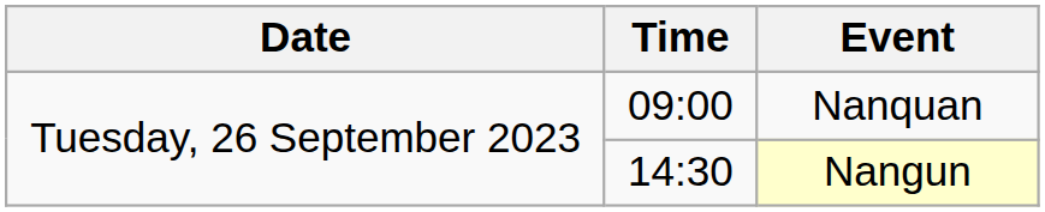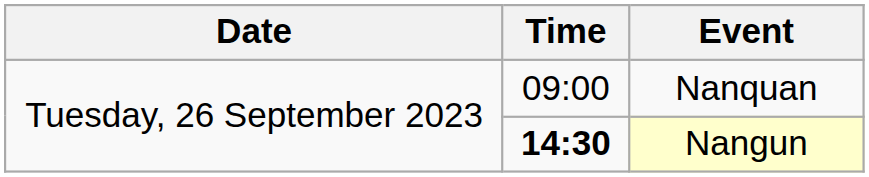Nangun | Time: normal -> bold
